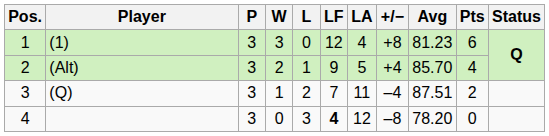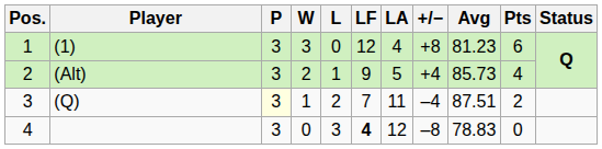row 3 | Avg: 85.70 -> 85.73
row 4 | P: no background -> lightyellow background
row 5 | Avg: 78.20 -> 78.83
